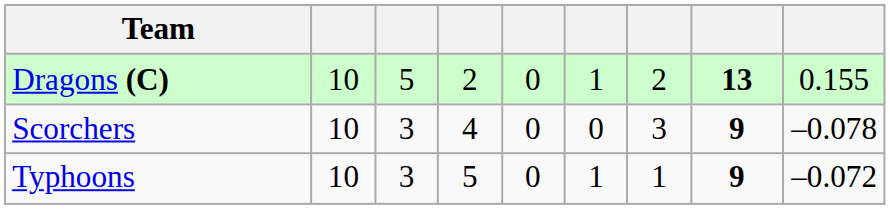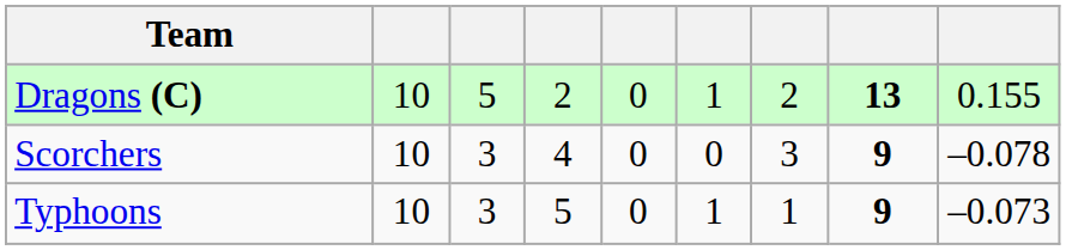Typhoons | column 9: –0.072 -> –0.073
